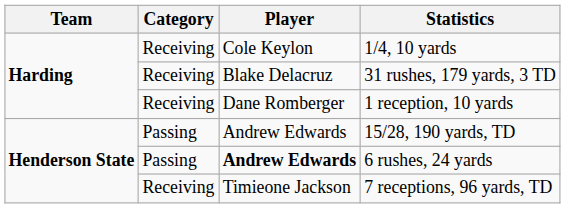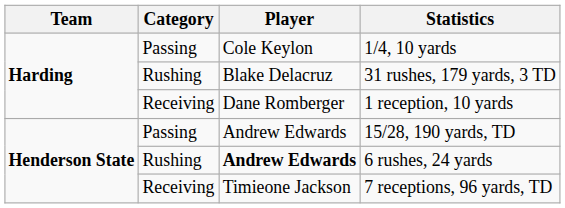1/4, 10 yards | Category: Receiving -> Passing
31 rushes, 179 yards, 3 TD | Category: Receiving -> Rushing
6 rushes, 24 yards | Category: Passing -> Rushing
